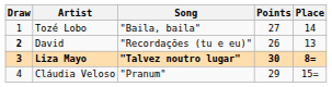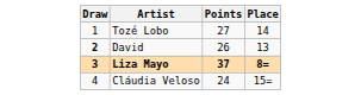- column: Song | "Baila, baila" | "Recordações (tu e eu)" | "Talvez noutro lugar" | "Pranum"
Liza Mayo | Points: 30 -> 37
Cláudia Veloso | Points: 29 -> 24
